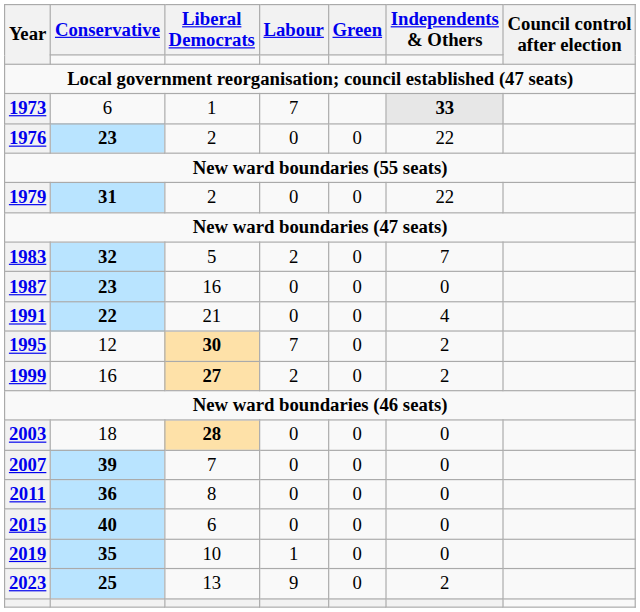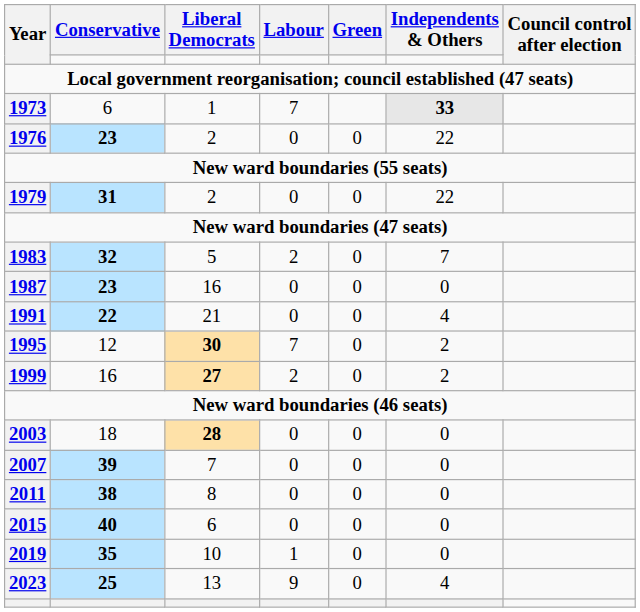2011 | Conservative: 36 -> 38
2023 | Independents & Others: 2 -> 4
